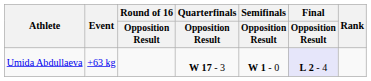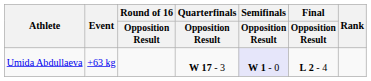Umida Abdullaeva | Semifinals / Opposition Result: no background -> lavender background
Umida Abdullaeva | Final / Opposition Result: lavender background -> no background
